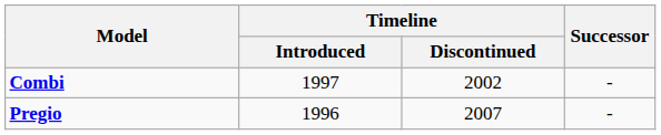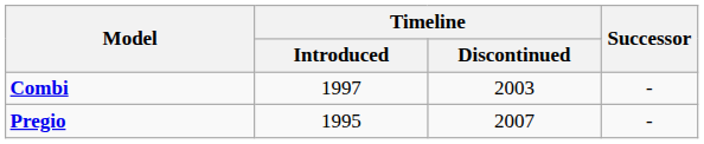Combi | Timeline / Discontinued: 2002 -> 2003
Pregio | Timeline / Introduced: 1996 -> 1995
